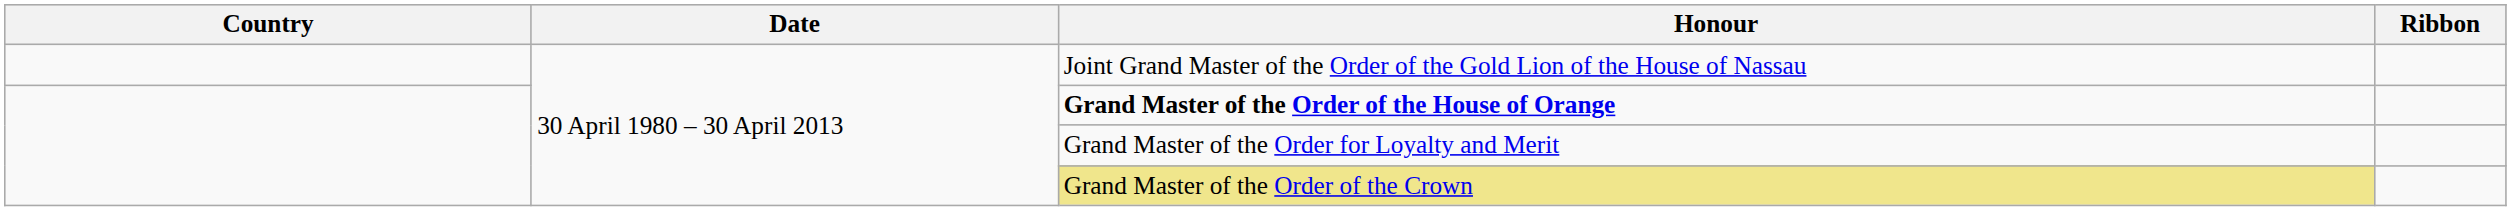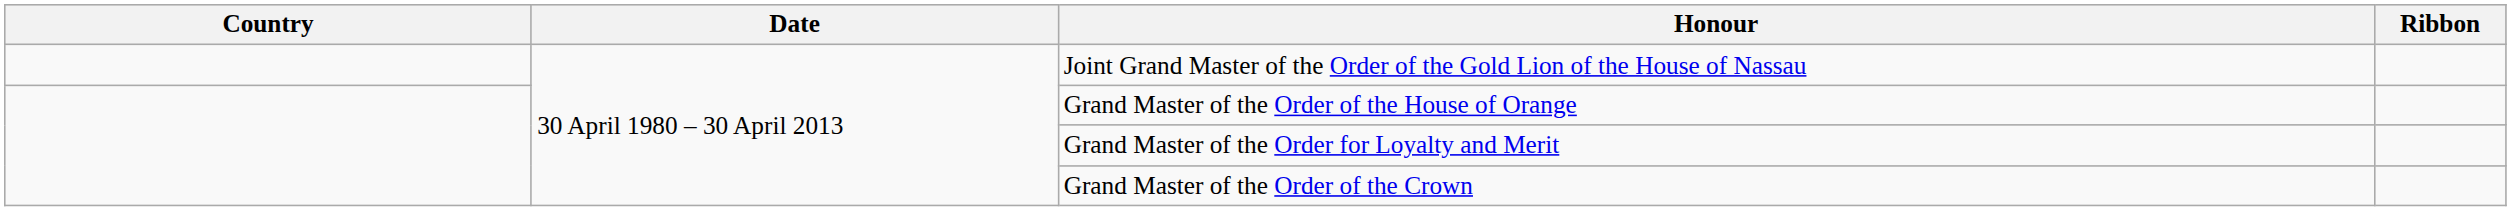Grand Master of the Order of the House of Orange | Honour: bold -> normal
Grand Master of the Order of the Crown | Honour: khaki background -> no background
